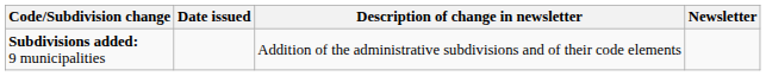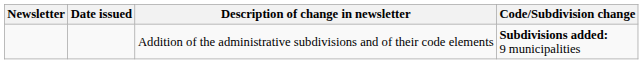columns swapped: Newsletter <-> Code/Subdivision change
